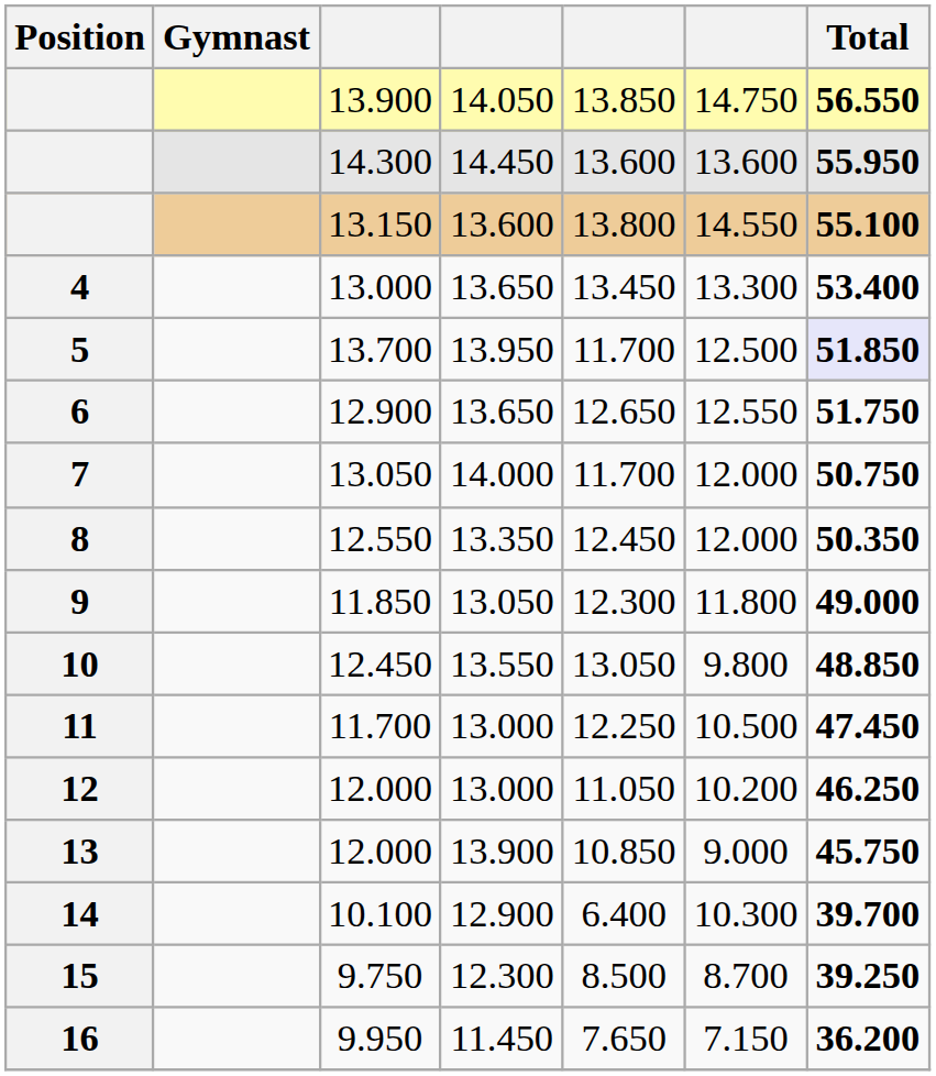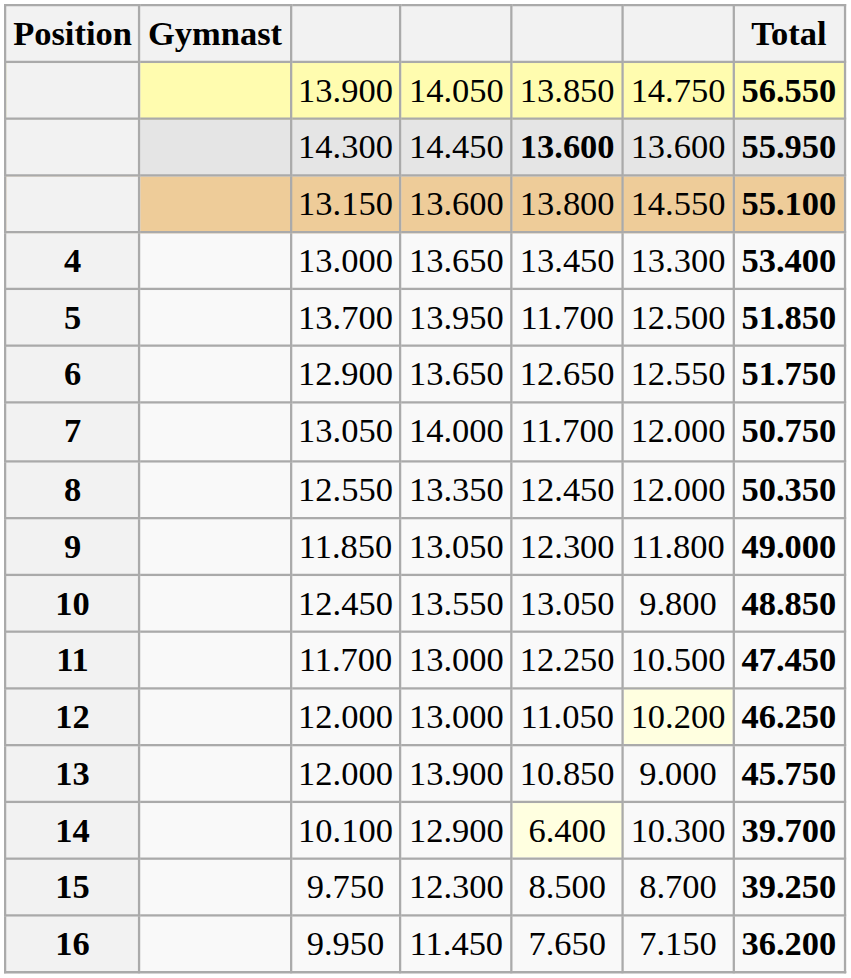14.300 | column 5: normal -> bold
13.700 | Total: lavender background -> no background
12 / 12.000 | column 6: no background -> lightyellow background
10.100 | column 5: no background -> lightyellow background
